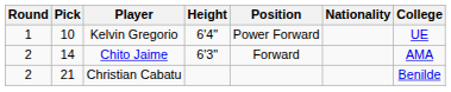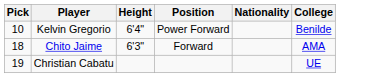- column: Round | 1 | 2 | 2
Kelvin Gregorio | College: UE -> Benilde
Chito Jaime | Pick: 14 -> 18
Christian Cabatu | Pick: 21 -> 19
Christian Cabatu | College: Benilde -> UE
